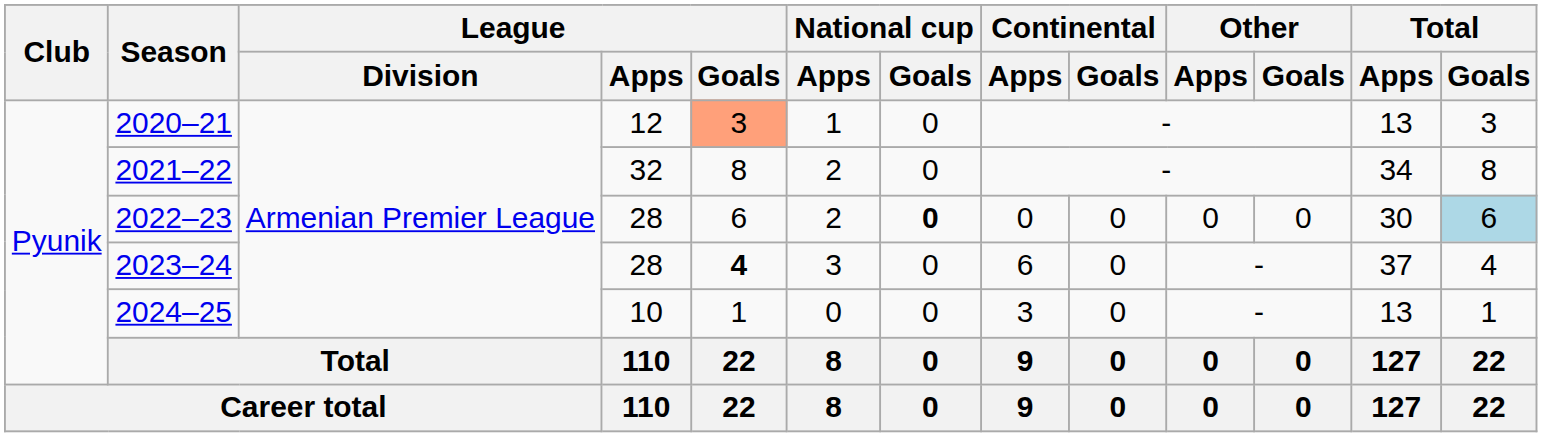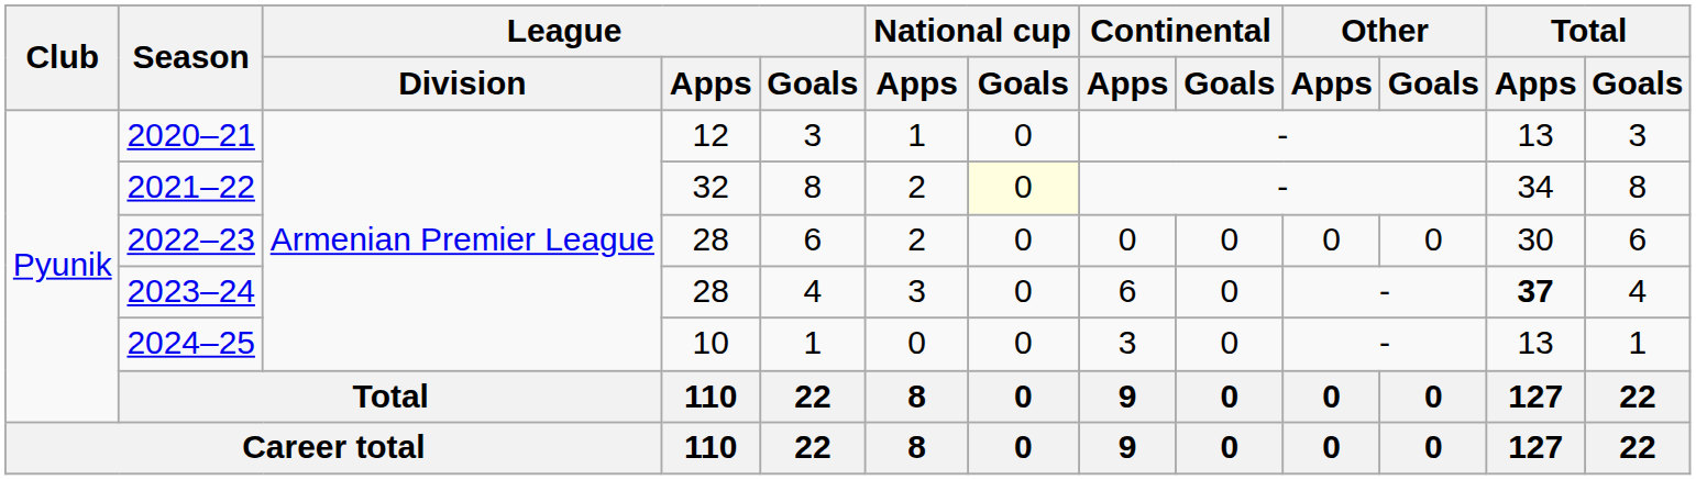2020–21 | League / Goals: lightsalmon background -> no background
2021–22 | National cup / Goals: no background -> lightyellow background
2022–23 | National cup / Goals: bold -> normal
2022–23 | Total / Goals: lightblue background -> no background
2023–24 | League / Goals: bold -> normal
2023–24 | Total / Apps: normal -> bold
